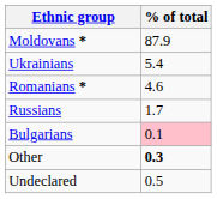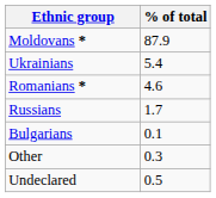Bulgarians | % of total: pink background -> no background
Other | % of total: bold -> normal
